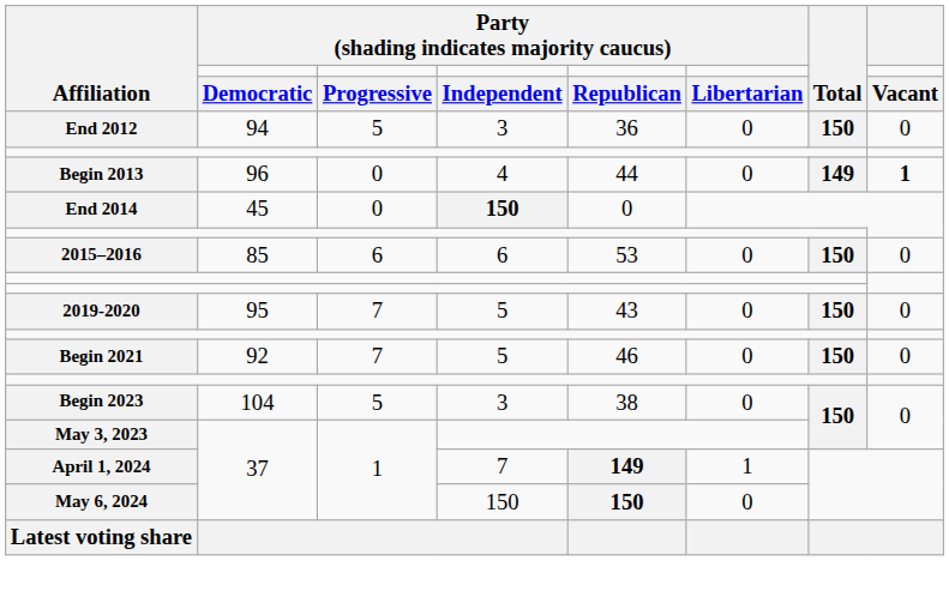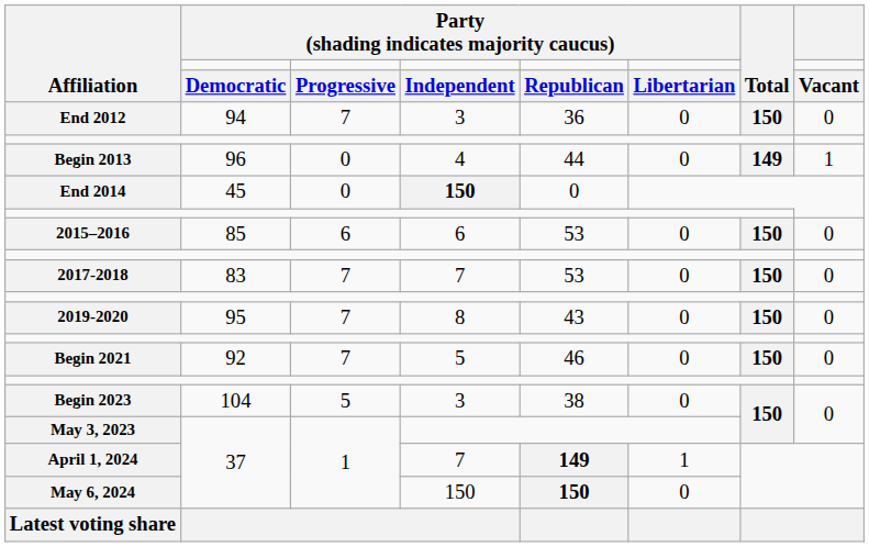End 2012 | column 3: 5 -> 7
Begin 2013 | column 8: bold -> normal
+ row: 2017-2018 | 83 | 7 | 7 | 53 | 0 | 150 | 0
2019-2020 | column 4: 5 -> 8
